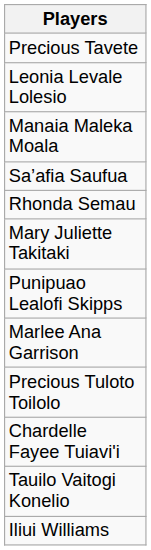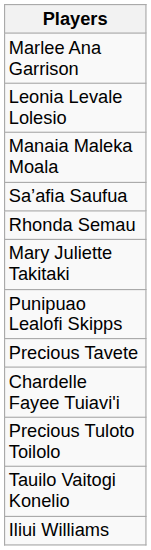row 2 | column 1: Precious Tavete -> Marlee Ana Garrison
row 9 | column 1: Marlee Ana Garrison -> Precious Tavete
row 10 | column 1: Precious Tuloto Toilolo -> Chardelle Fayee Tuiavi'i
row 11 | column 1: Chardelle Fayee Tuiavi'i -> Precious Tuloto Toilolo
